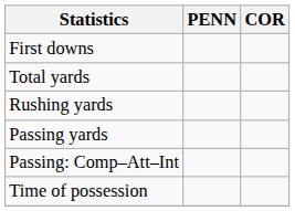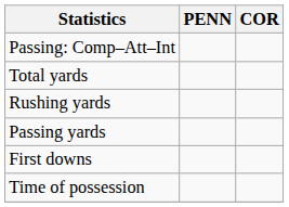rows swapped: First downs <-> Passing: Comp–Att–Int
